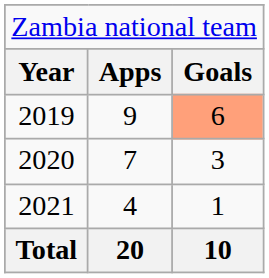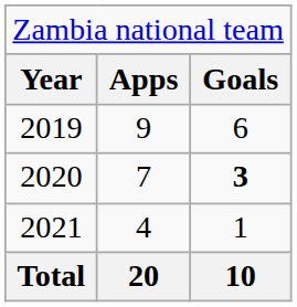2019 | column 3: lightsalmon background -> no background
2020 | column 3: normal -> bold
